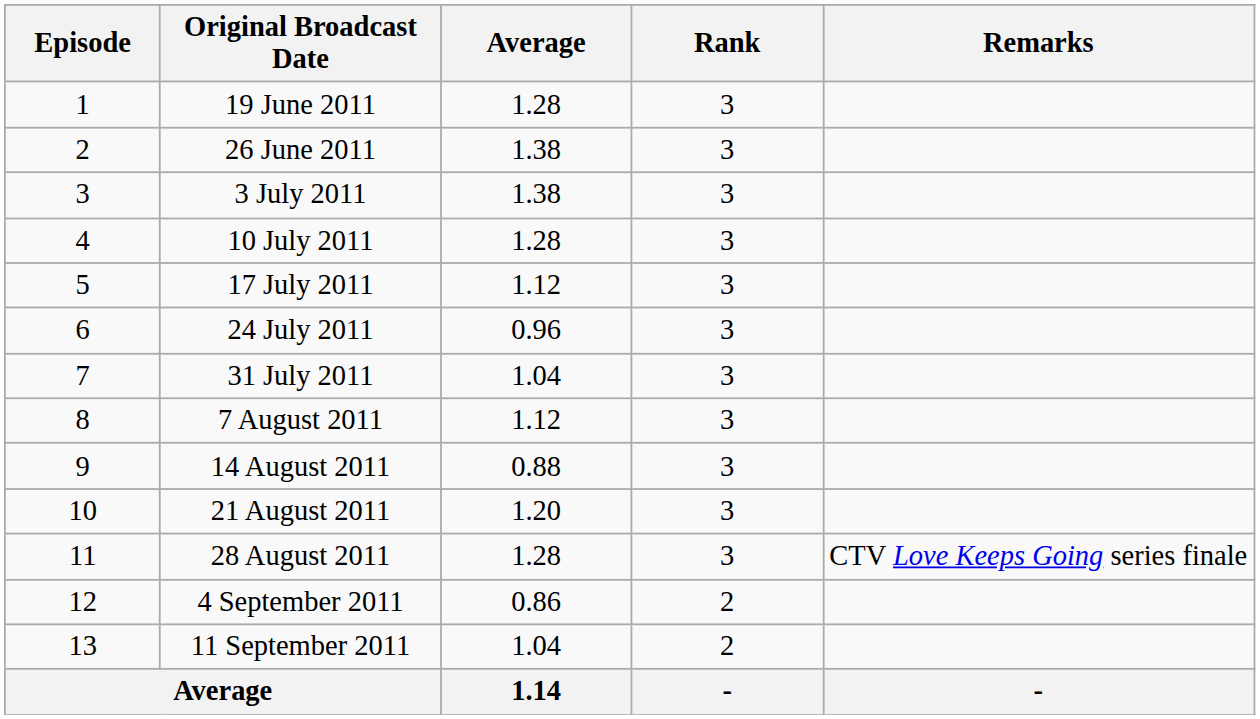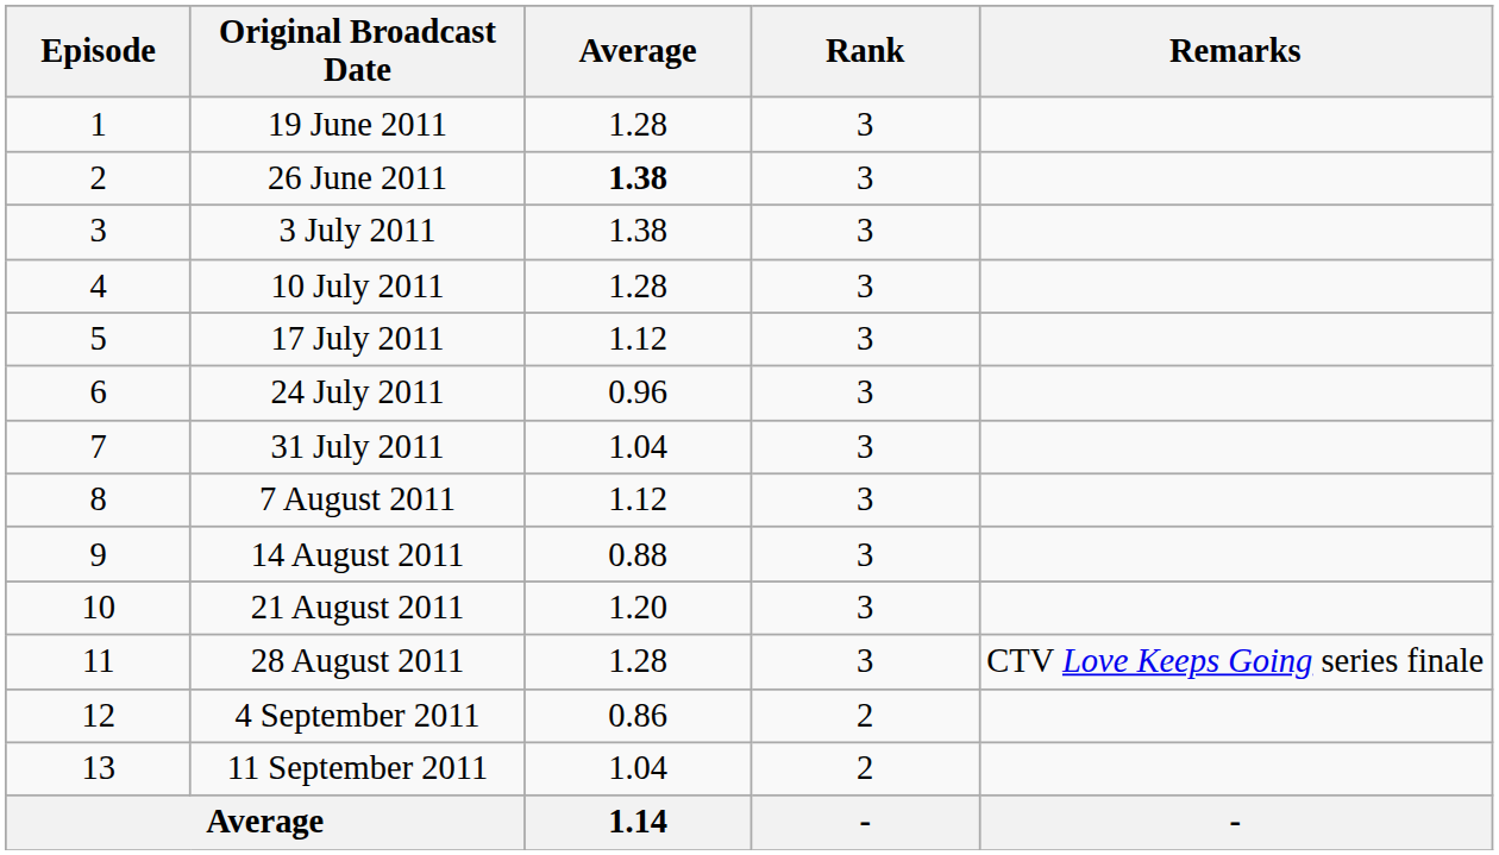26 June 2011 | Average: normal -> bold
